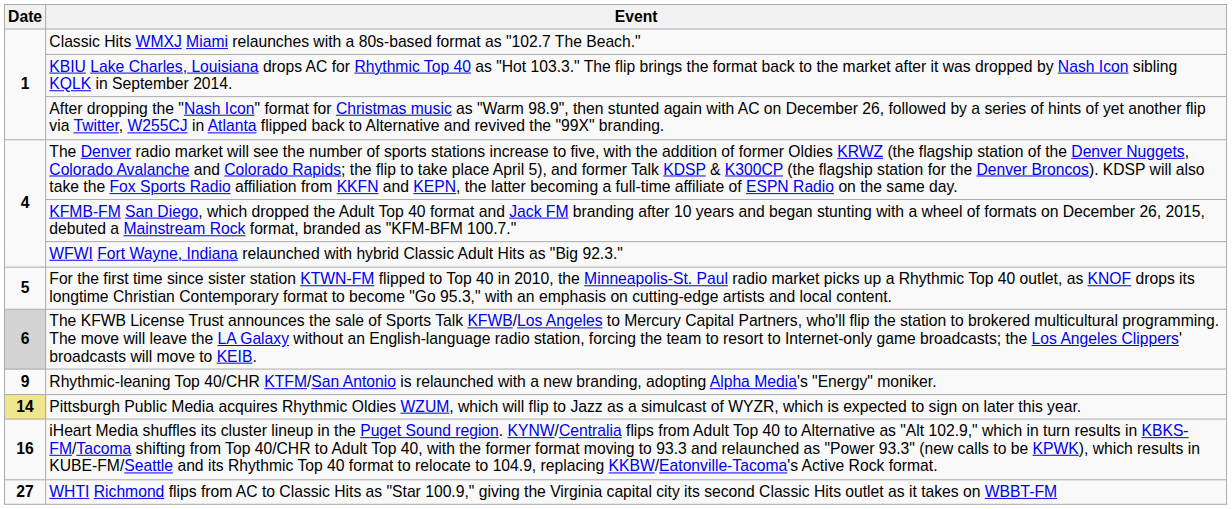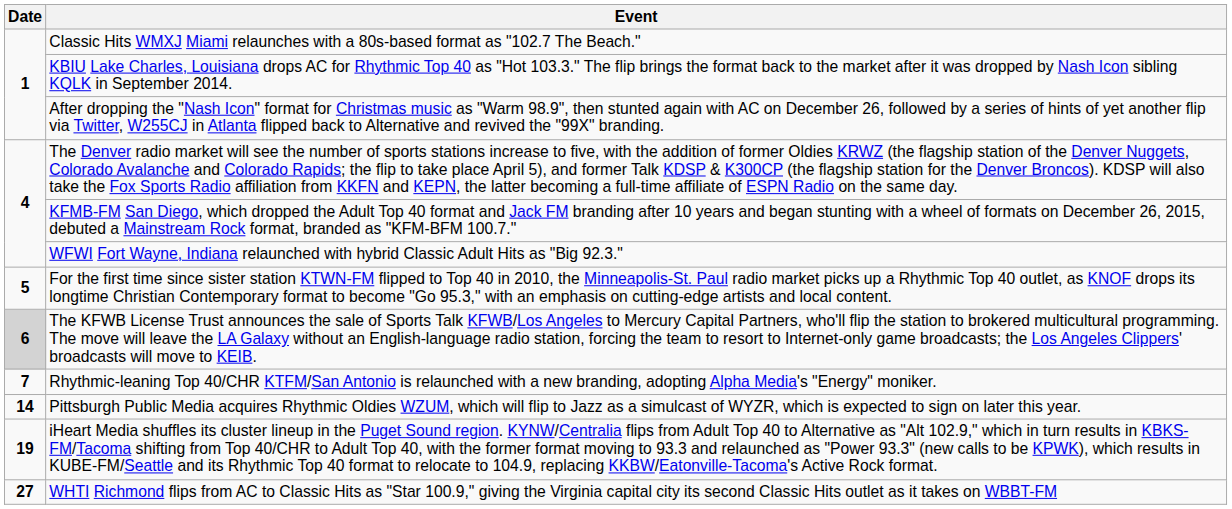row 10 | Date: 9 -> 7
row 11 | Date: khaki background -> no background
row 12 | Date: 16 -> 19
